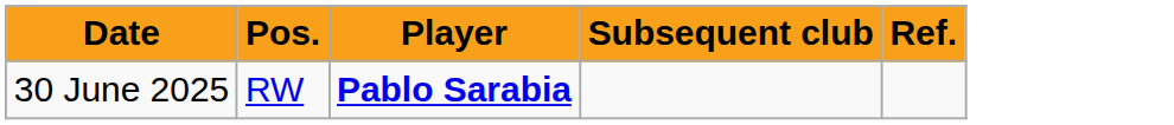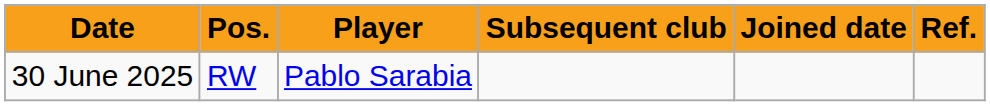+ column: Joined date
30 June 2025 | Player: bold -> normal
